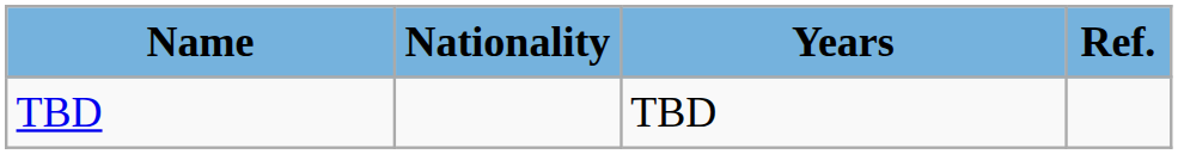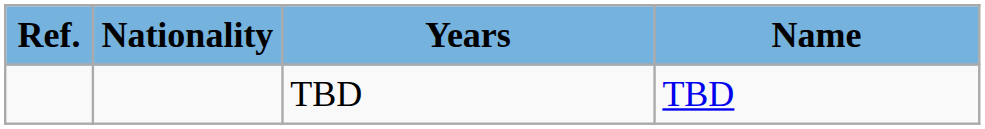columns swapped: Name <-> Ref.
